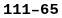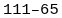row 1 | column 1: bold -> normal
